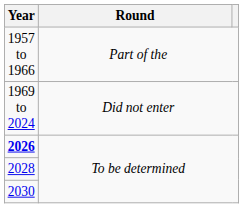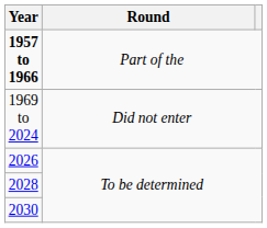1957 to 1966 | Year: normal -> bold
2026 | Year: bold -> normal
